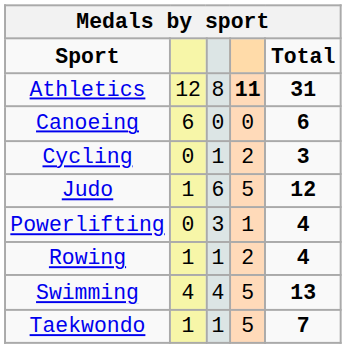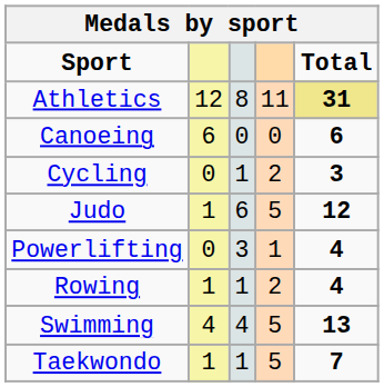Athletics | column 4: bold -> normal
Athletics | Total: no background -> khaki background
